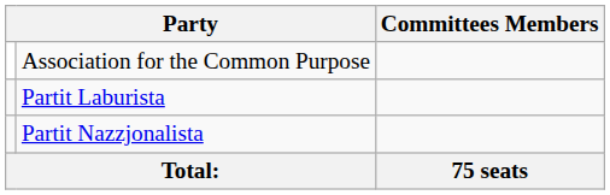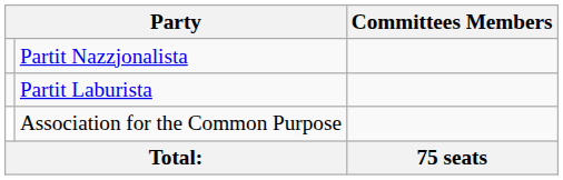rows swapped: Partit Nazzjonalista <-> Association for the Common Purpose
